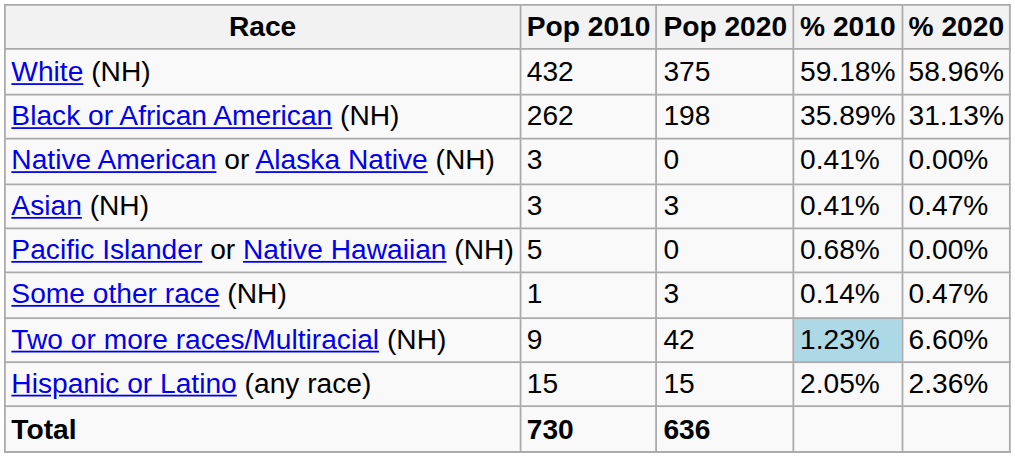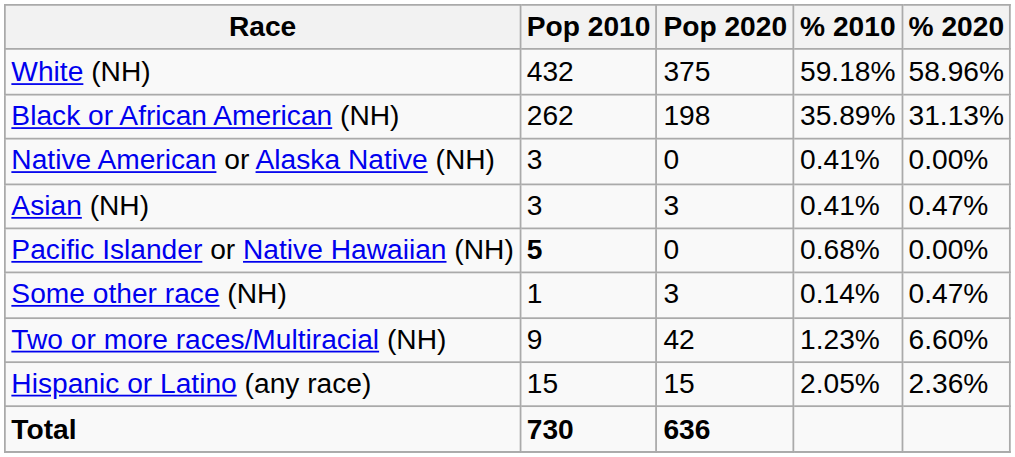Pacific Islander or Native Hawaiian (NH) | Pop 2010: normal -> bold
Two or more races/Multiracial (NH) | % 2010: lightblue background -> no background
